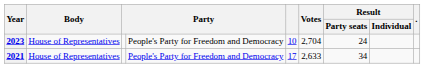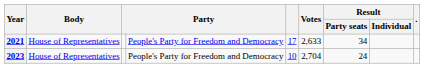rows swapped: 2021 <-> 2023
